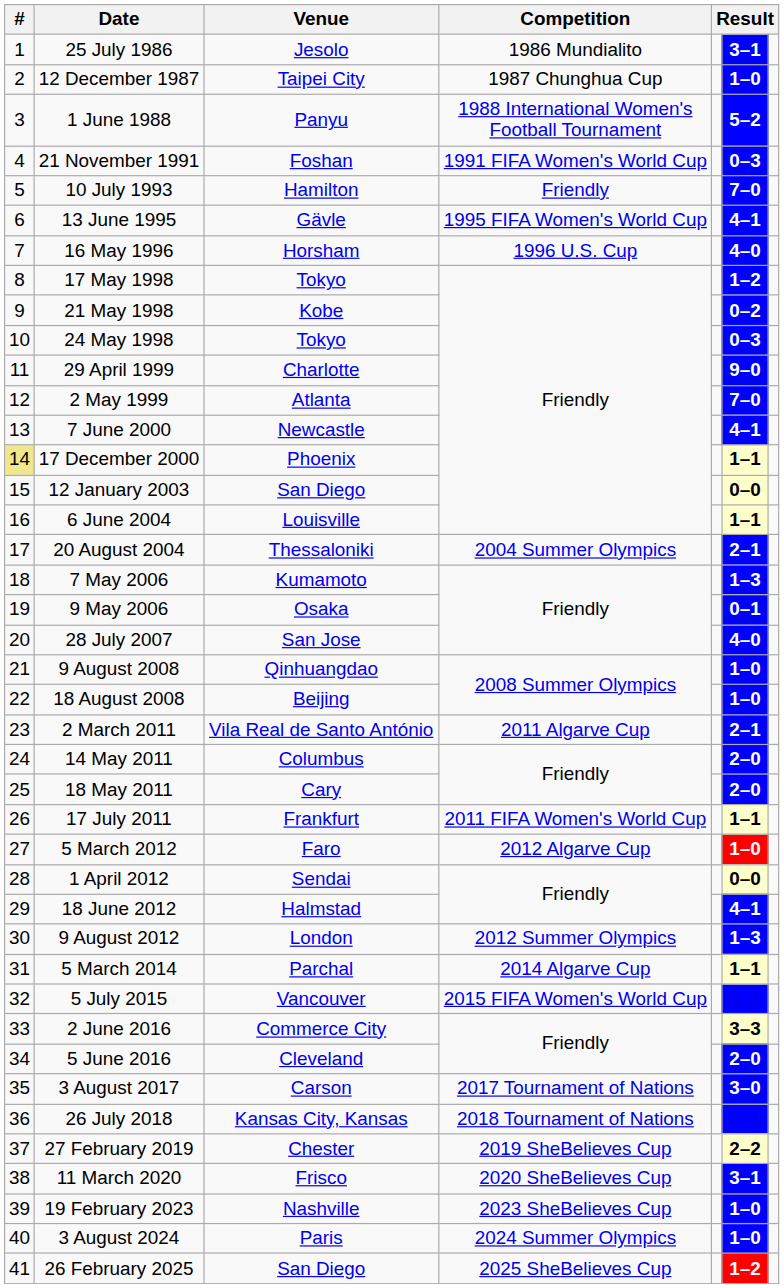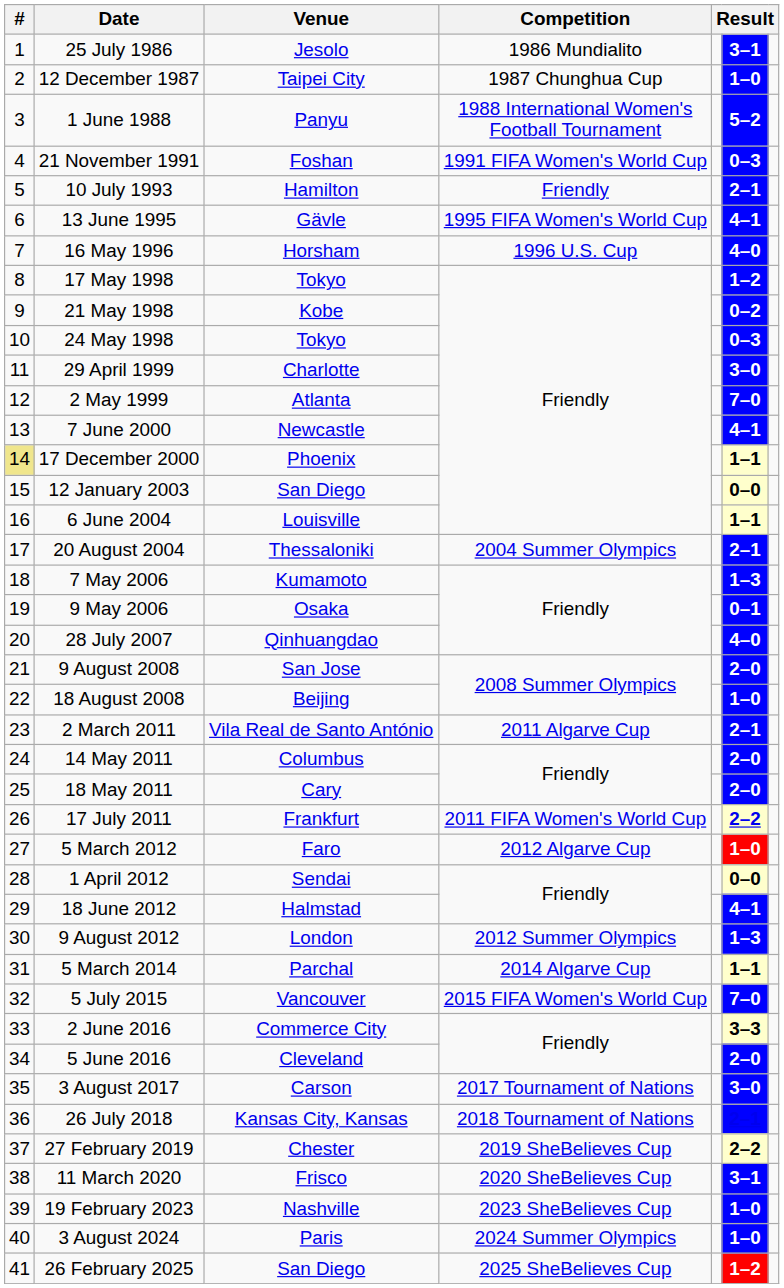10 July 1993 | column 6: 7–0 -> 2–1
29 April 1999 | column 6: 9–0 -> 3–0
28 July 2007 | Venue: San Jose -> Qinhuangdao
9 August 2008 | Venue: Qinhuangdao -> San Jose
9 August 2008 | column 6: 1–0 -> 2–0
17 July 2011 | column 6: 1–1 -> 2–2
5 July 2015 | column 6: 5–2 -> 7–0
